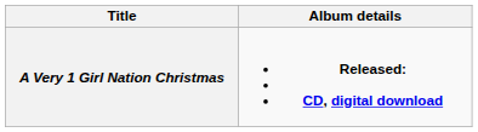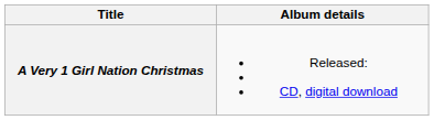A Very 1 Girl Nation Christmas | Album details: bold -> normal
